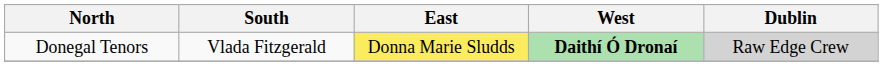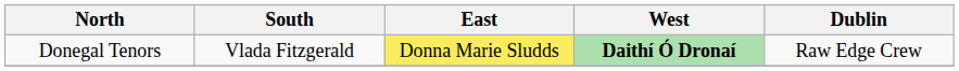Donegal Tenors | Dublin: lightgrey background -> no background
